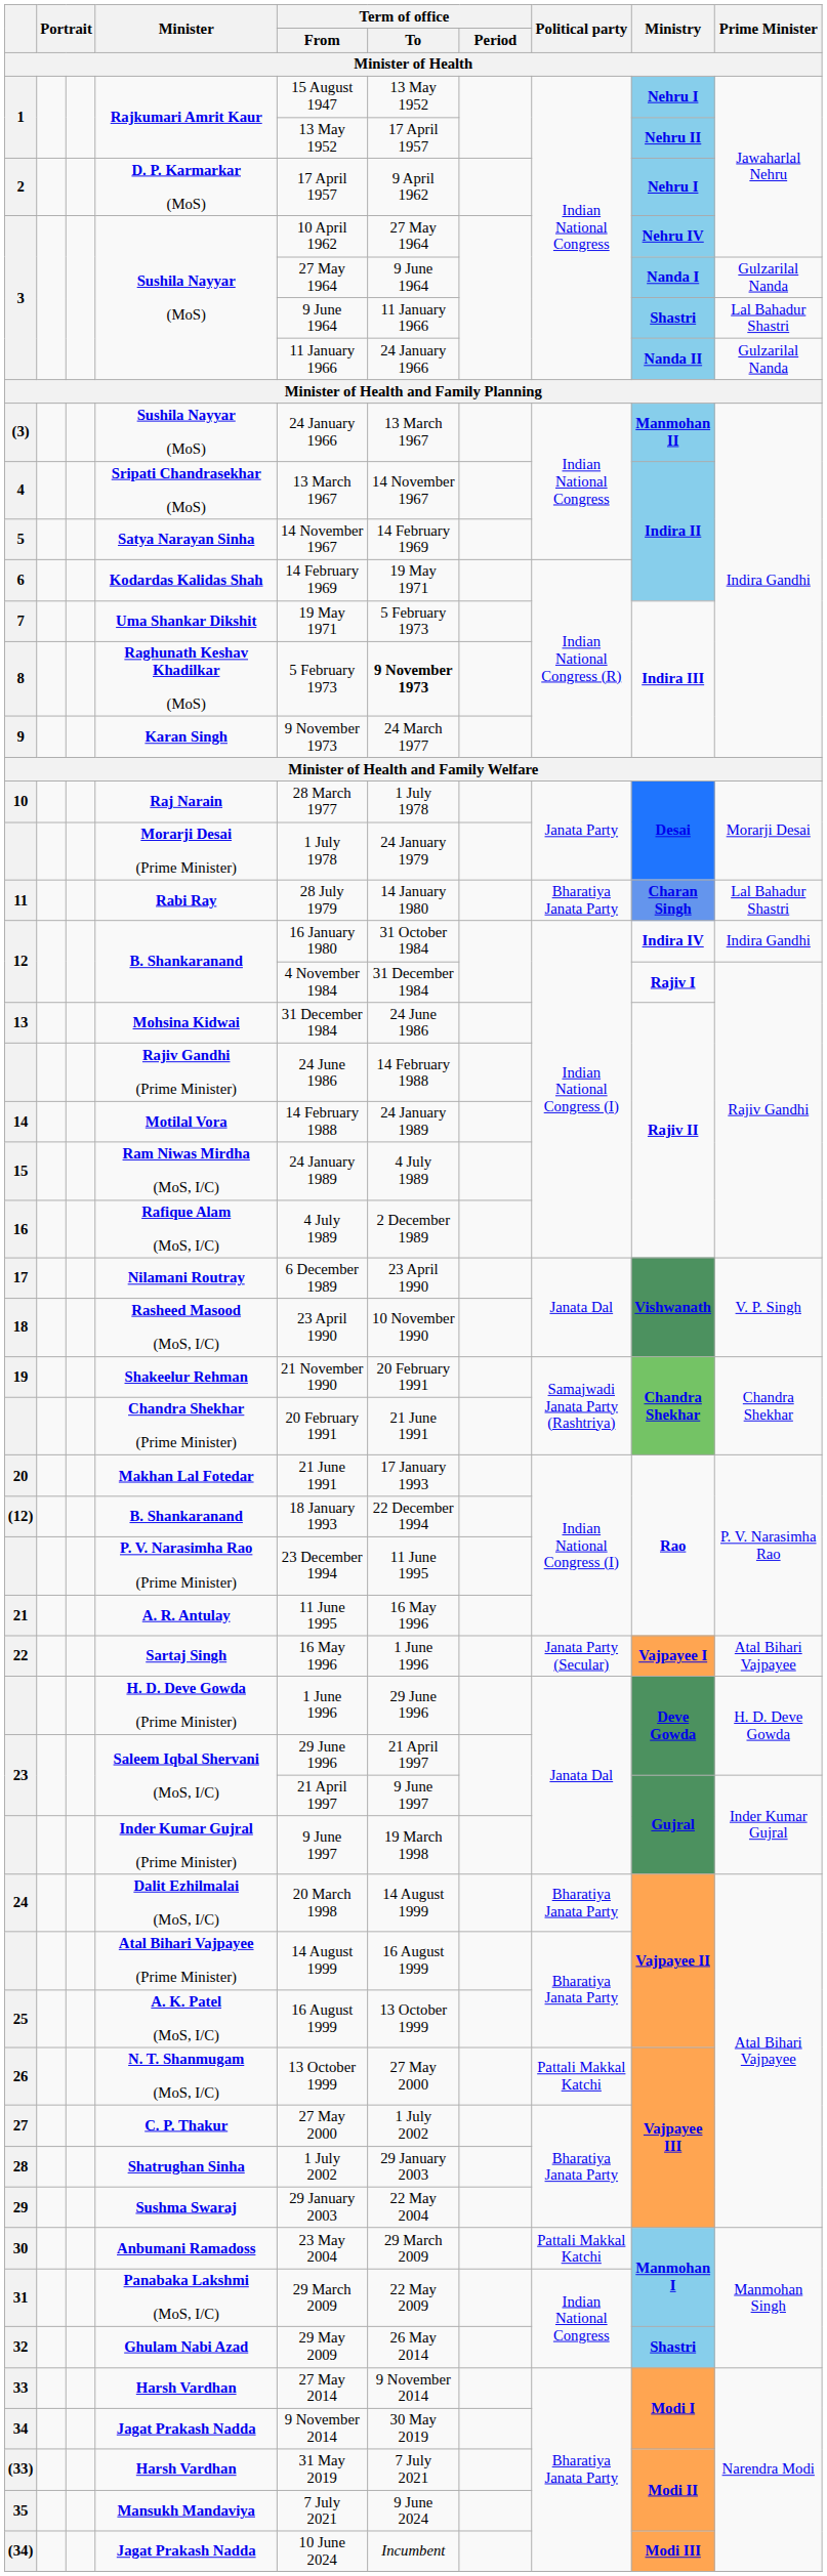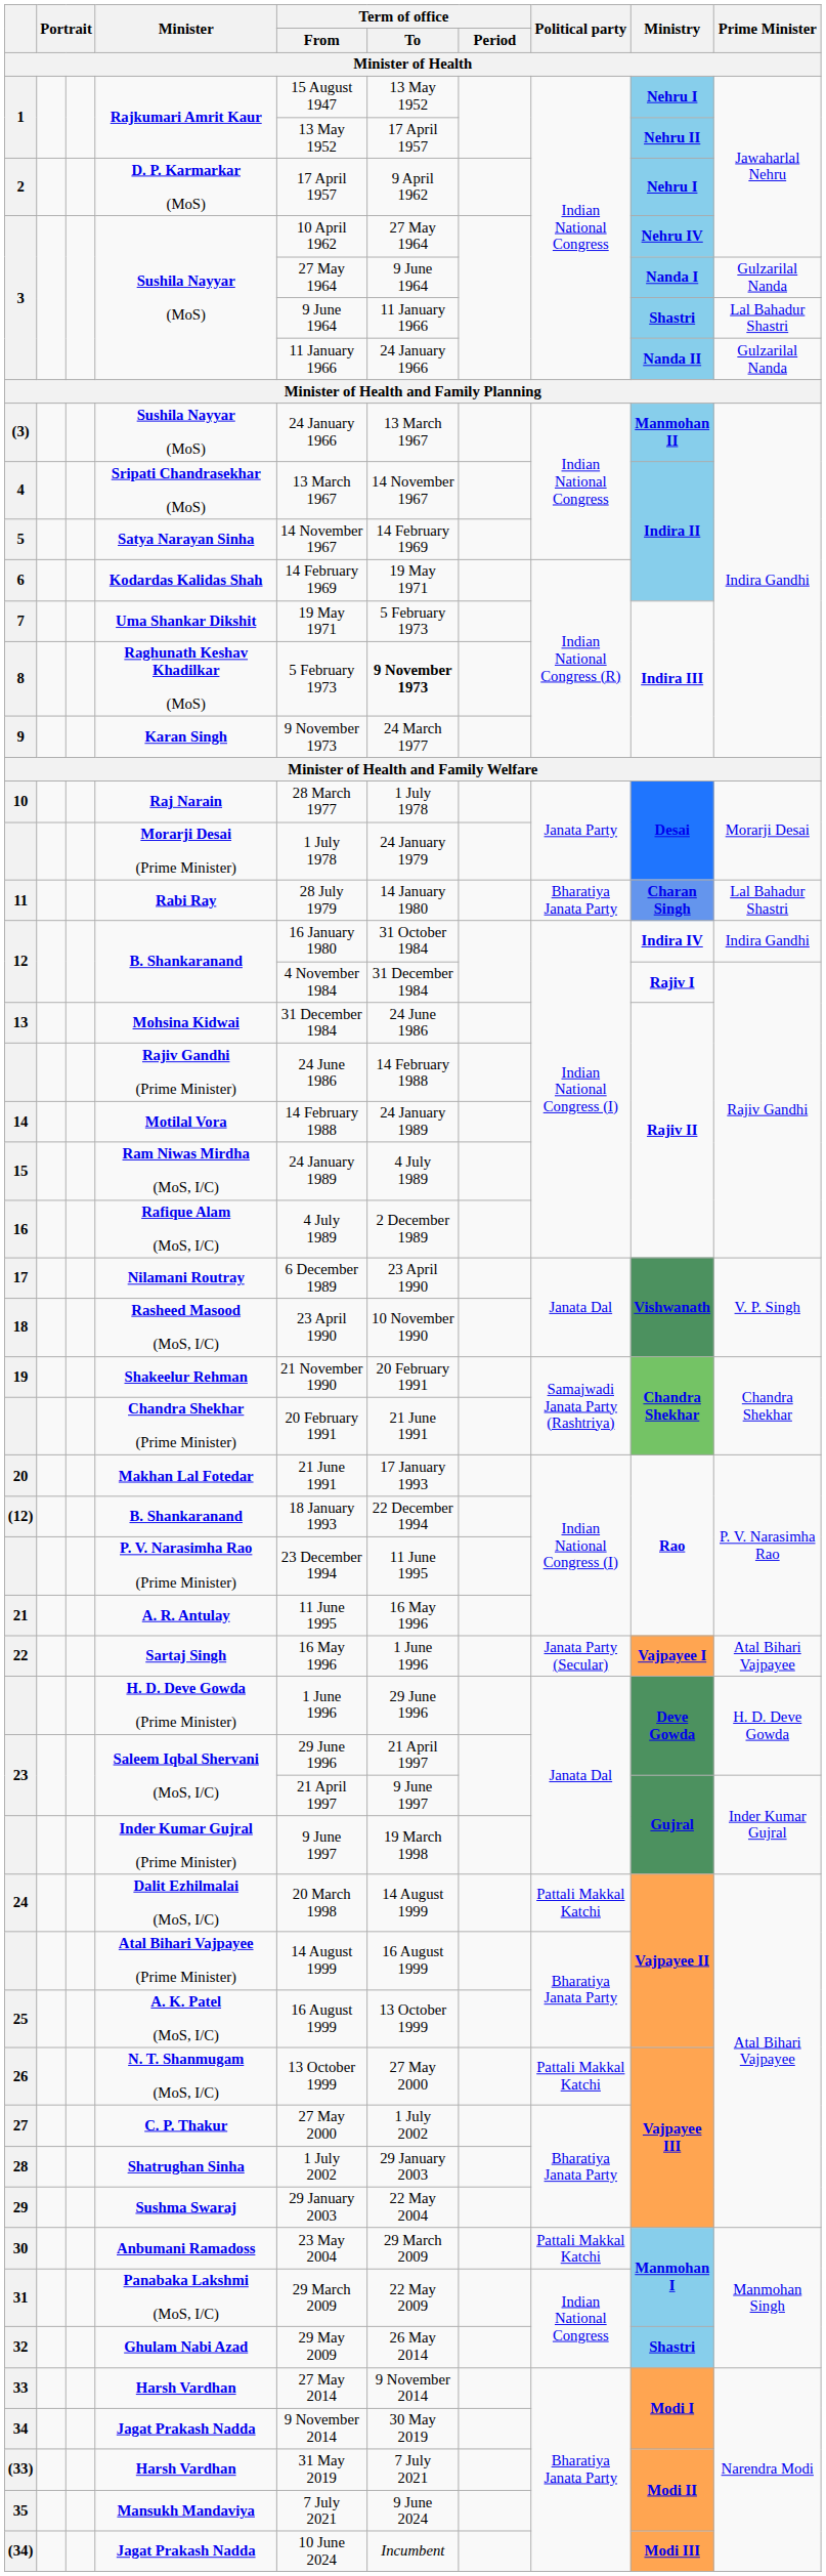Dalit Ezhilmalai (MoS, I/C) | Political party: Bharatiya Janata Party -> Pattali Makkal Katchi
